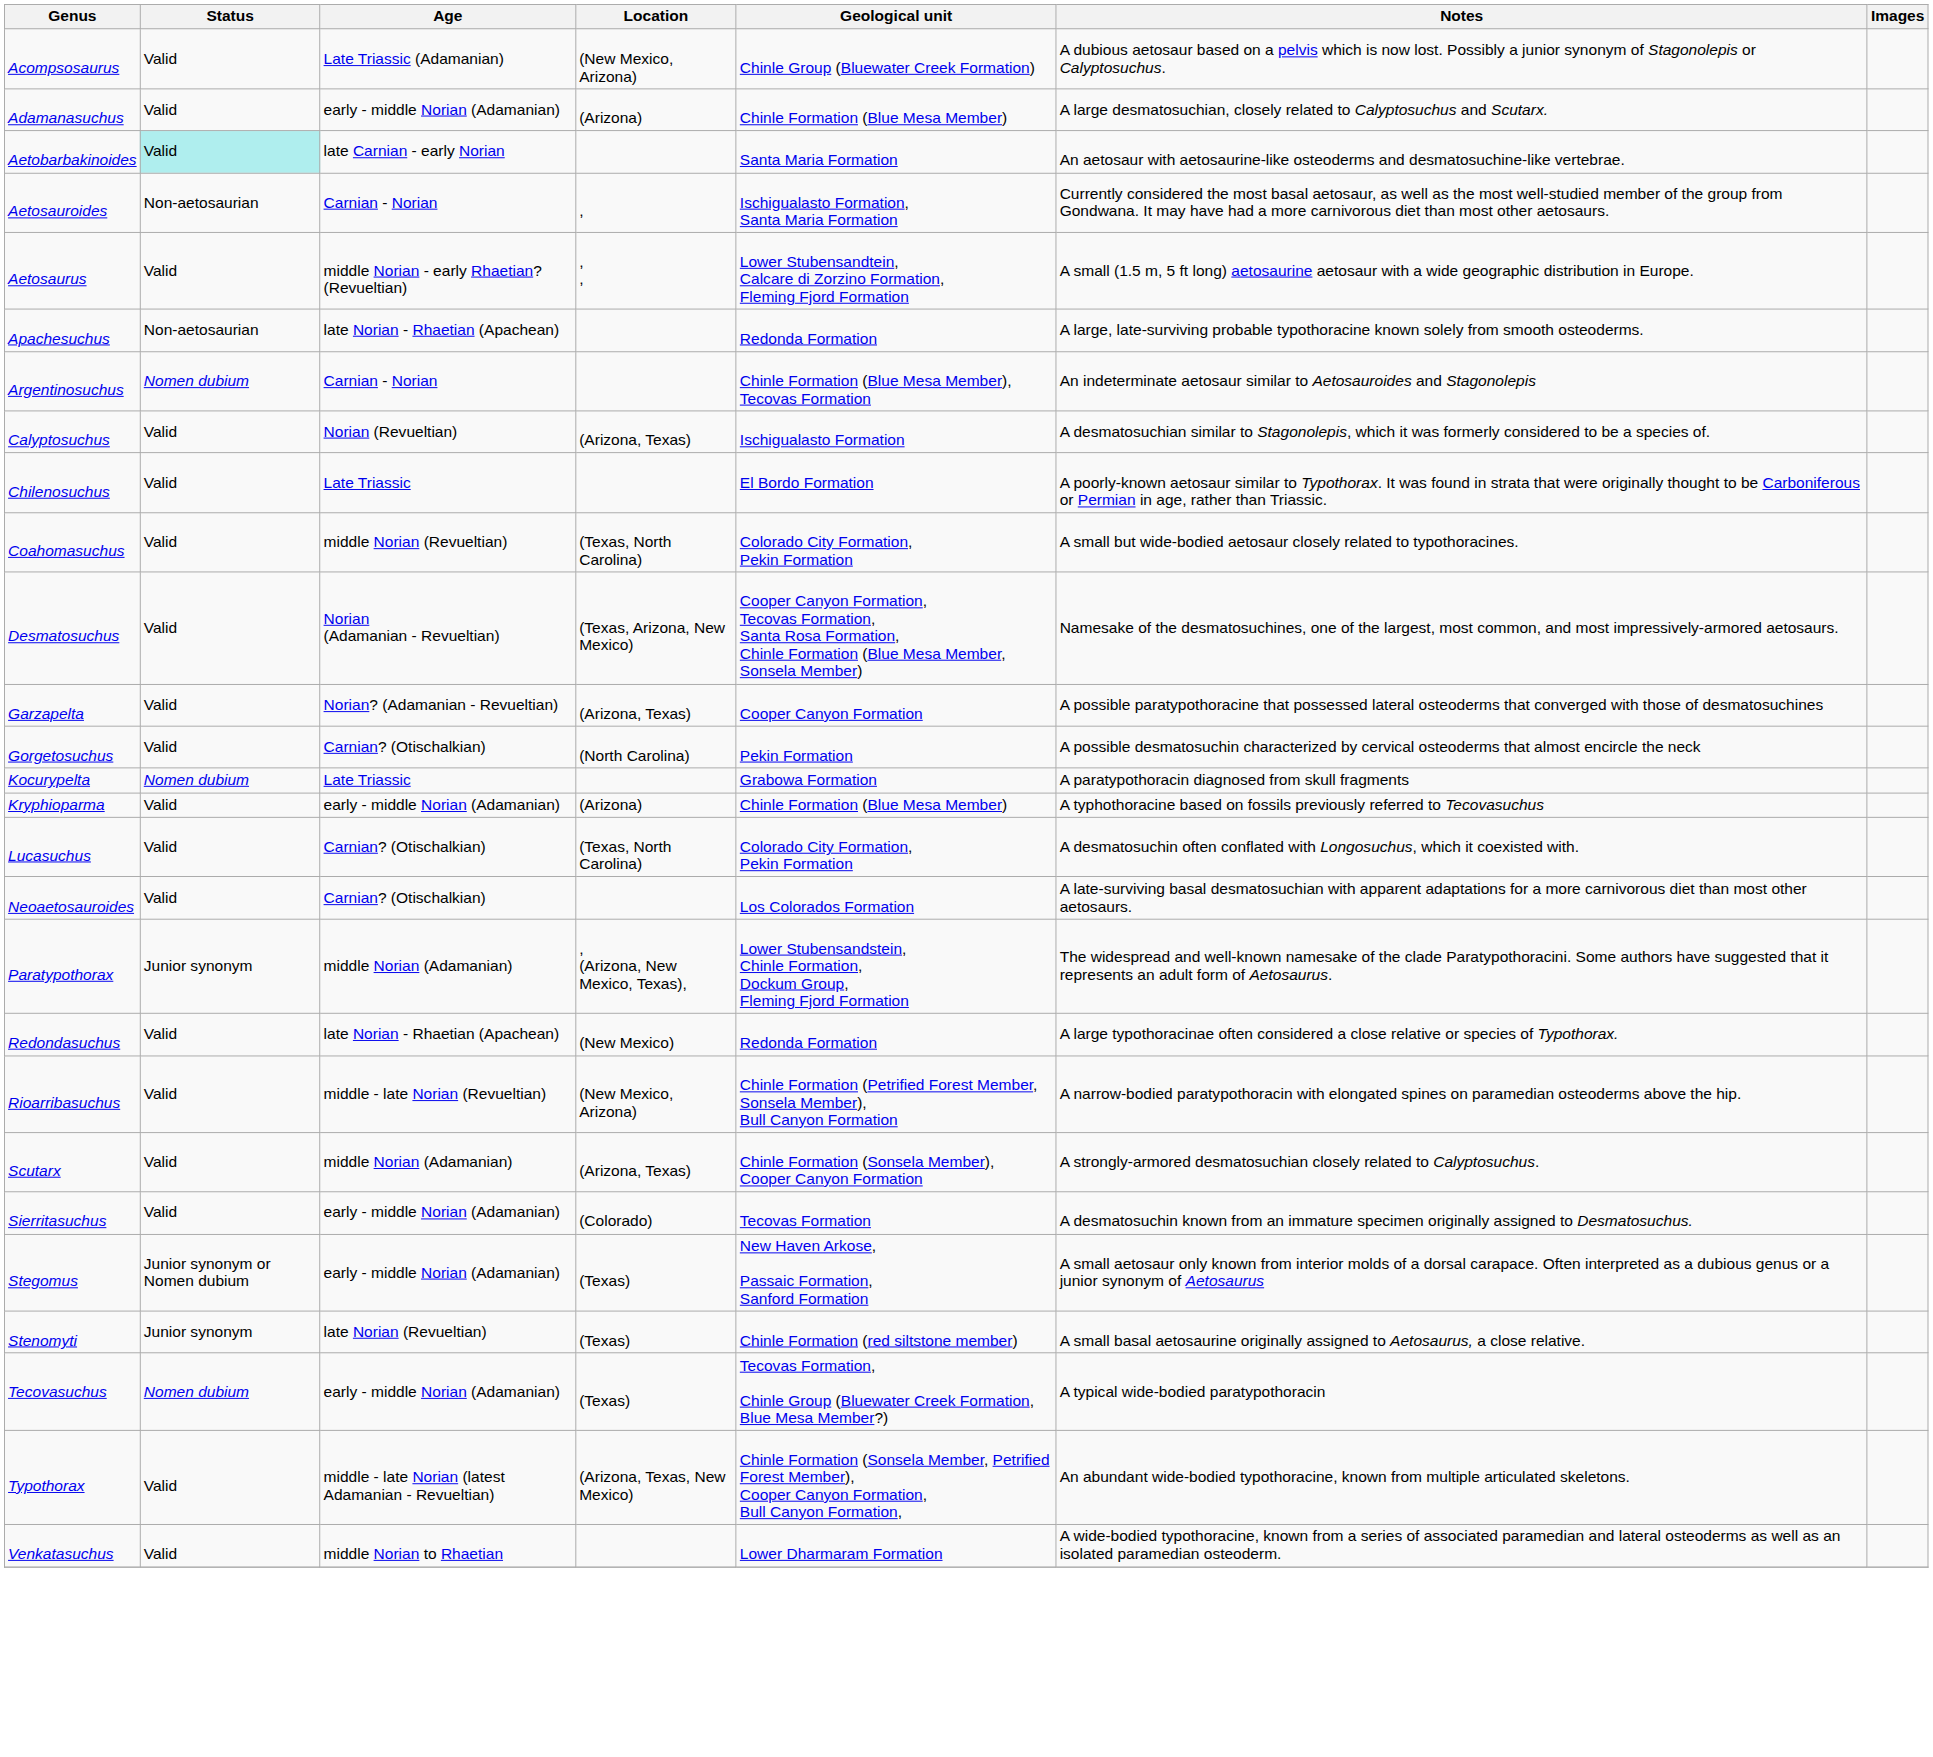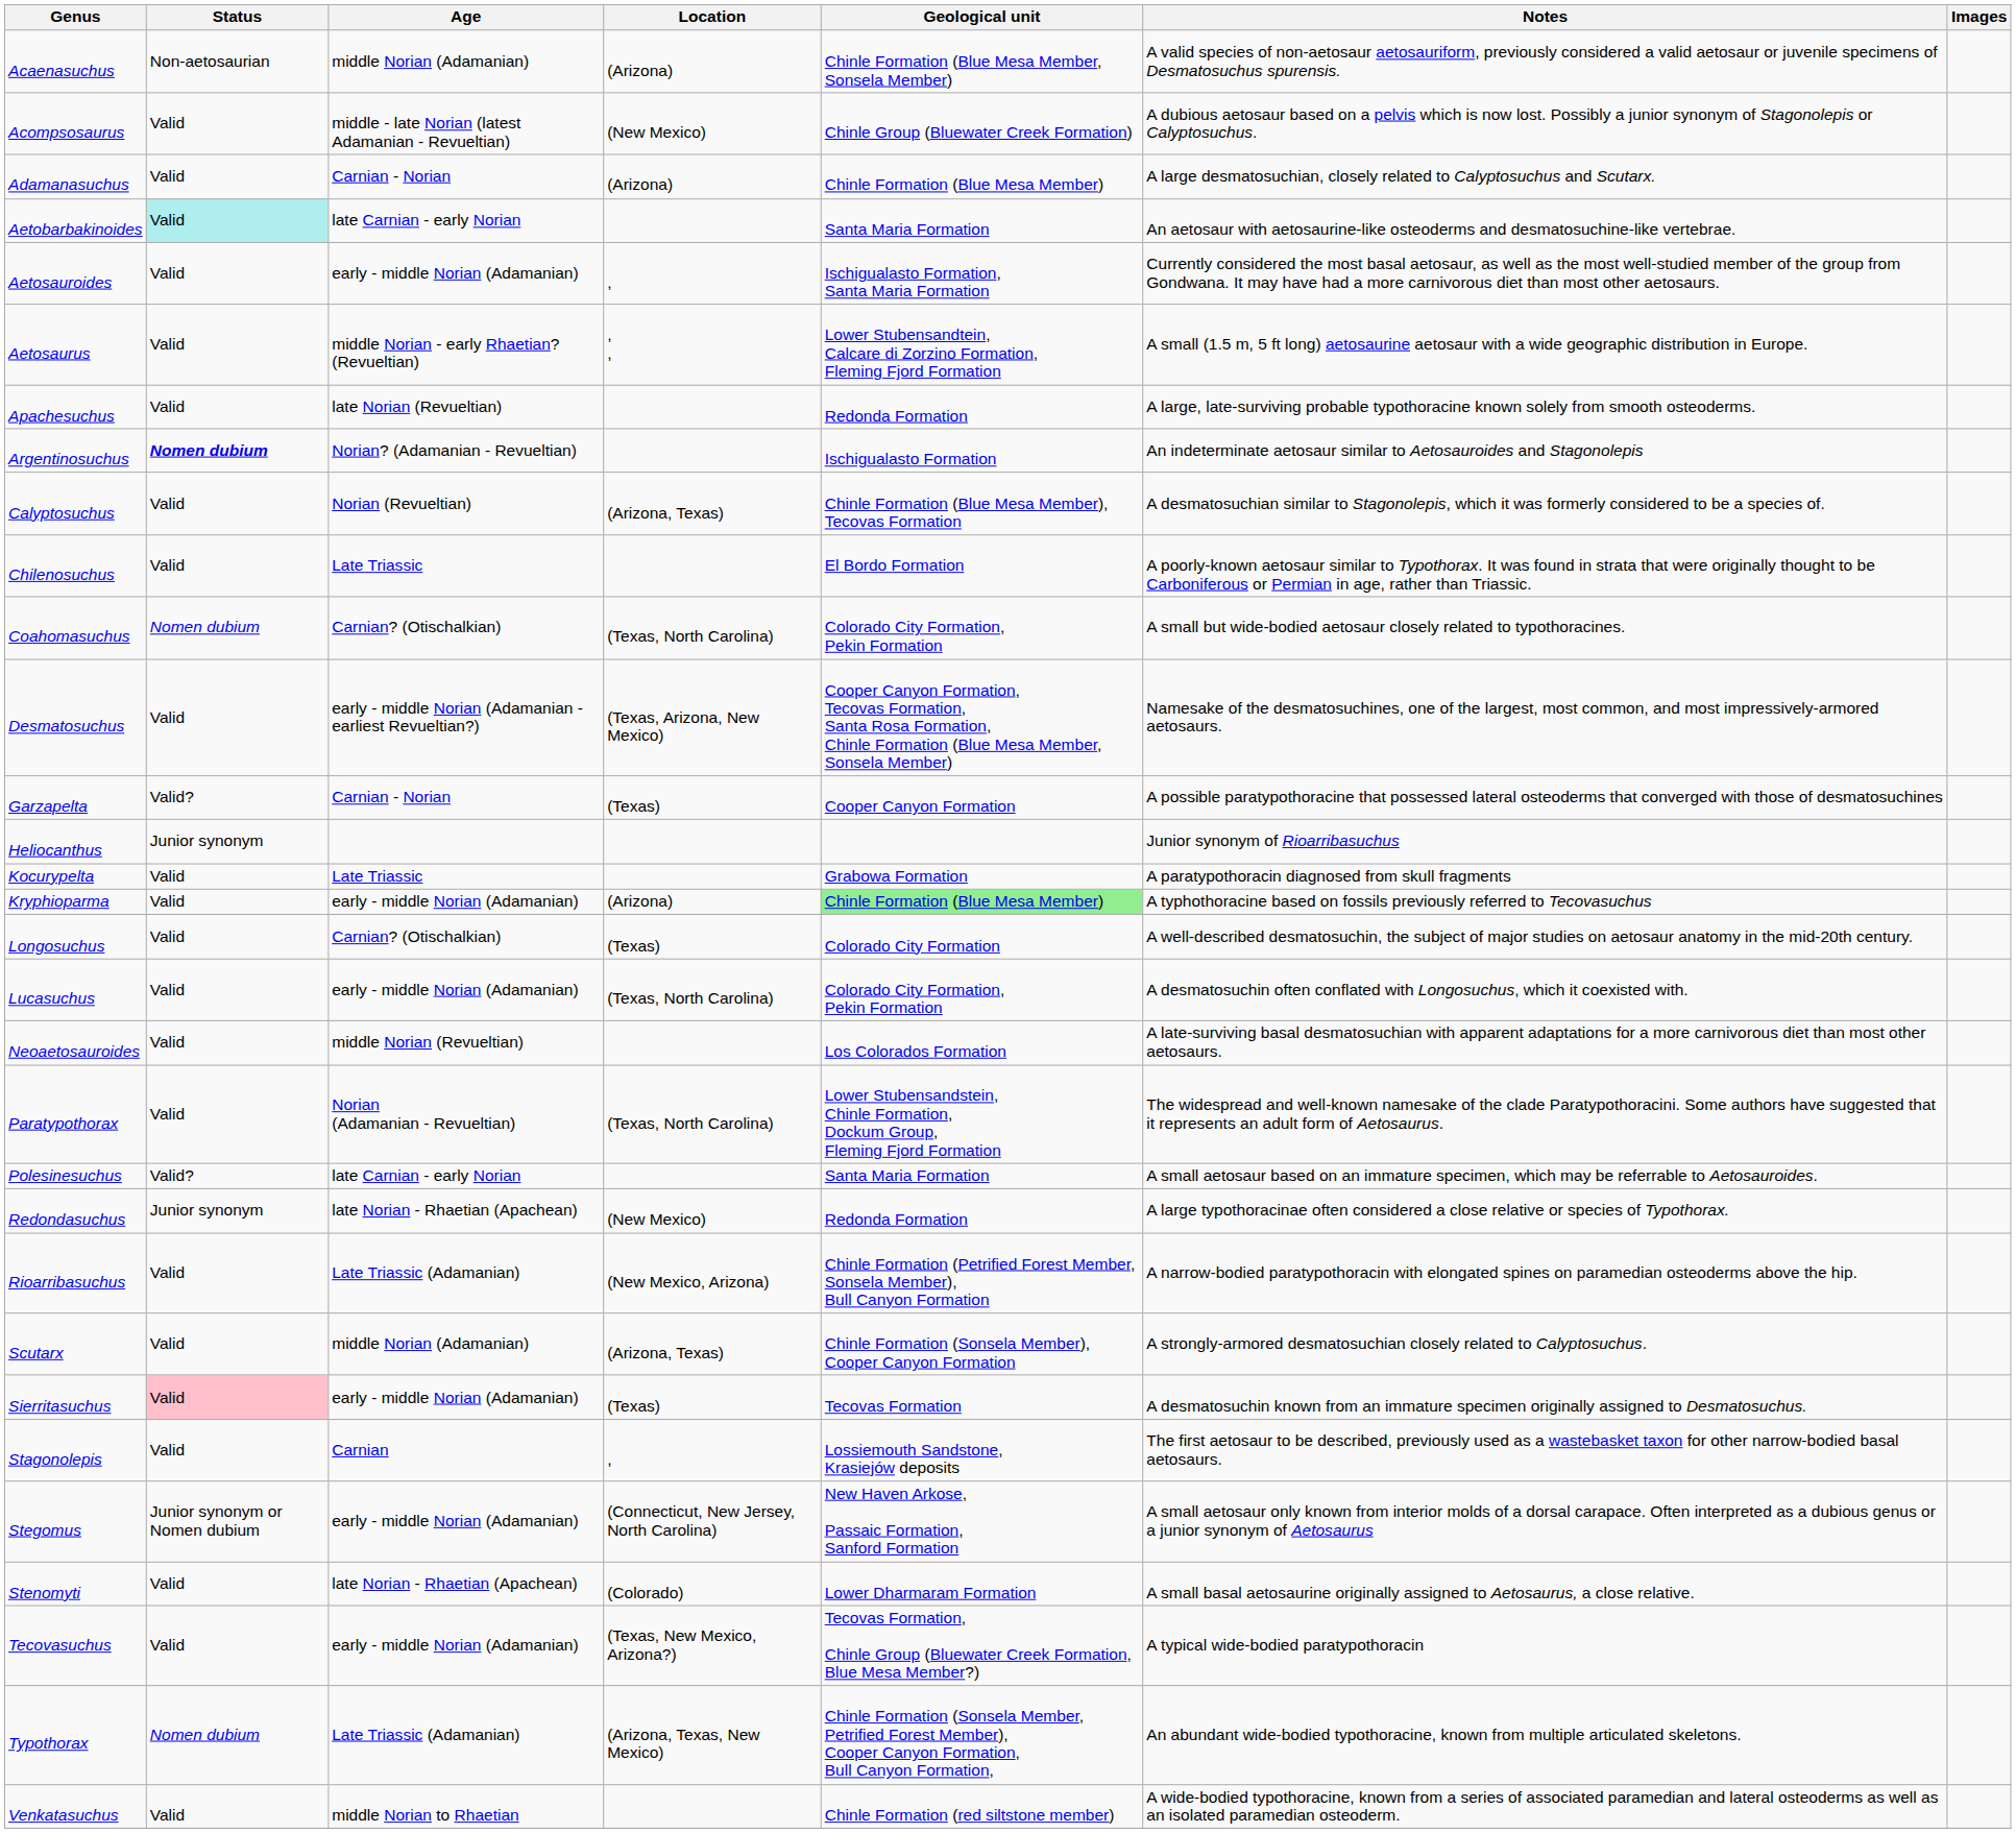+ row: Acaenasuchus | Non-aetosaurian | middle Norian (Adamanian) | (Arizona) | Chinle Formation (Blue Mesa Member, Sonsela Member) | A valid species of non-aetosaur aetosauriform, previously considered a valid aetosaur or juvenile specimens of Desmatosuchus spurensis.
Acompsosaurus | Age: Late Triassic (Adamanian) -> middle - late Norian (latest Adamanian - Revueltian)
Acompsosaurus | Location: (New Mexico, Arizona) -> (New Mexico)
Adamanasuchus | Age: early - middle Norian (Adamanian) -> Carnian - Norian
Aetosauroides | Status: Non-aetosaurian -> Valid
Aetosauroides | Age: Carnian - Norian -> early - middle Norian (Adamanian)
Apachesuchus | Status: Non-aetosaurian -> Valid
Apachesuchus | Age: late Norian - Rhaetian (Apachean) -> late Norian (Revueltian)
Argentinosuchus | Status: normal -> bold
Argentinosuchus | Age: Carnian - Norian -> Norian? (Adamanian - Revueltian)
Argentinosuchus | Geological unit: Chinle Formation (Blue Mesa Member), Tecovas Formation -> Ischigualasto Formation
Calyptosuchus | Geological unit: Ischigualasto Formation -> Chinle Formation (Blue Mesa Member), Tecovas Formation
Coahomasuchus | Status: Valid -> Nomen dubium
Coahomasuchus | Age: middle Norian (Revueltian) -> Carnian? (Otischalkian)
Desmatosuchus | Age: Norian (Adamanian - Revueltian) -> early - middle Norian (Adamanian - earliest Revueltian?)
Garzapelta | Status: Valid -> Valid?
Garzapelta | Age: Norian? (Adamanian - Revueltian) -> Carnian - Norian
Garzapelta | Location: (Arizona, Texas) -> (Texas)
- row: Gorgetosuchus | Valid | Carnian? (Otischalkian) | (North Carolina) | Pekin Formation | A possible desmatosuchin characterized by cervical osteoderms that almost encircle the neck
+ row: Heliocanthus | Junior synonym | Junior synonym of Rioarribasuchus
Kocurypelta | Status: Nomen dubium -> Valid
Kryphioparma | Geological unit: no background -> lightgreen background
+ row: Longosuchus | Valid | Carnian? (Otischalkian) | (Texas) | Colorado City Formation | A well-described desmatosuchin, the subject of major studies on aetosaur anatomy in the mid-20th century.
Lucasuchus | Age: Carnian? (Otischalkian) -> early - middle Norian (Adamanian)
Neoaetosauroides | Age: Carnian? (Otischalkian) -> middle Norian (Revueltian)
Paratypothorax | Status: Junior synonym -> Valid
Paratypothorax | Age: middle Norian (Adamanian) -> Norian (Adamanian - Revueltian)
Paratypothorax | Location: , (Arizona, New Mexico, Texas), -> (Texas, North Carolina)
+ row: Polesinesuchus | Valid? | late Carnian - early Norian | Santa Maria Formation | A small aetosaur based on an immature specimen, which may be referrable to Aetosauroides.
Redondasuchus | Status: Valid -> Junior synonym
Rioarribasuchus | Age: middle - late Norian (Revueltian) -> Late Triassic (Adamanian)
Sierritasuchus | Status: no background -> pink background
Sierritasuchus | Location: (Colorado) -> (Texas)
+ row: Stagonolepis | Valid | Carnian | , | Lossiemouth Sandstone, Krasiejów deposits | The first aetosaur to be described, previously used as a wastebasket taxon for other narrow-bodied basal aetosaurs.
Stegomus | Location: (Texas) -> (Connecticut, New Jersey, North Carolina)
Stenomyti | Status: Junior synonym -> Valid
Stenomyti | Age: late Norian (Revueltian) -> late Norian - Rhaetian (Apachean)
Stenomyti | Location: (Texas) -> (Colorado)
Stenomyti | Geological unit: Chinle Formation (red siltstone member) -> Lower Dharmaram Formation
Tecovasuchus | Status: Nomen dubium -> Valid
Tecovasuchus | Location: (Texas) -> (Texas, New Mexico, Arizona?)
Typothorax | Status: Valid -> Nomen dubium
Typothorax | Age: middle - late Norian (latest Adamanian - Revueltian) -> Late Triassic (Adamanian)
Venkatasuchus | Geological unit: Lower Dharmaram Formation -> Chinle Formation (red siltstone member)
